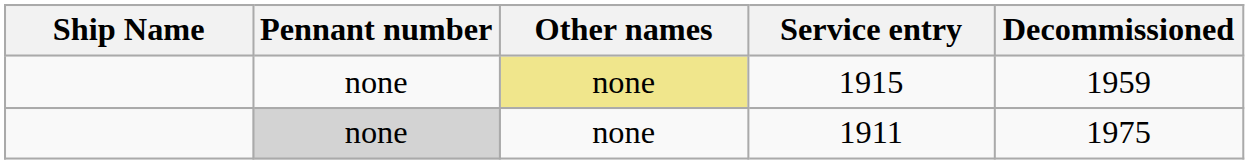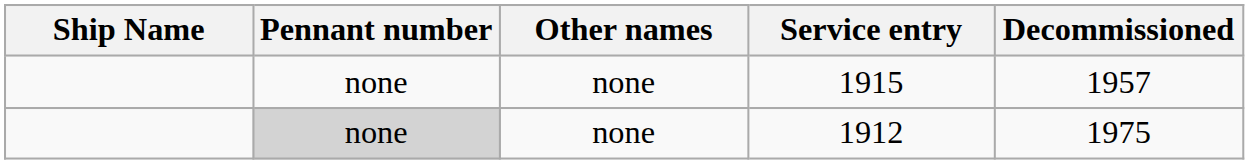row 2 | Other names: khaki background -> no background
row 2 | Decommissioned: 1959 -> 1957
row 3 | Service entry: 1911 -> 1912
